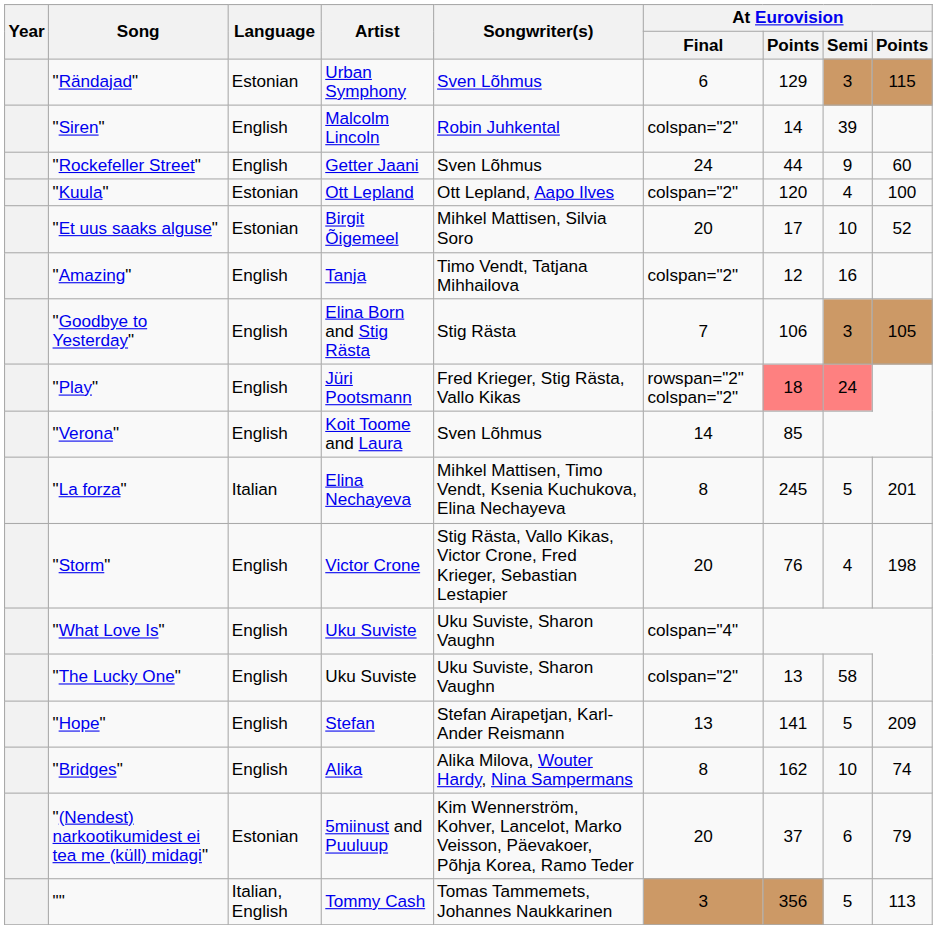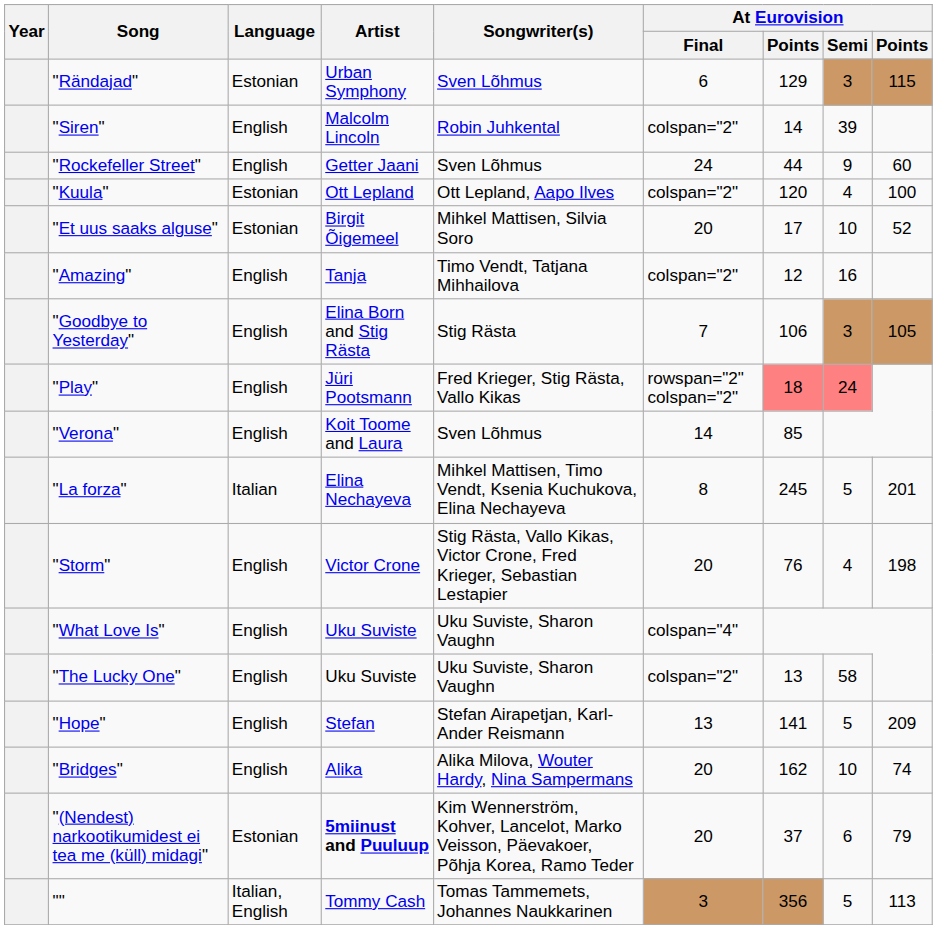"Bridges" | At Eurovision / Final: 8 -> 20
"(Nendest) narkootikumidest ei tea me (küll) midagi" | Artist: normal -> bold
